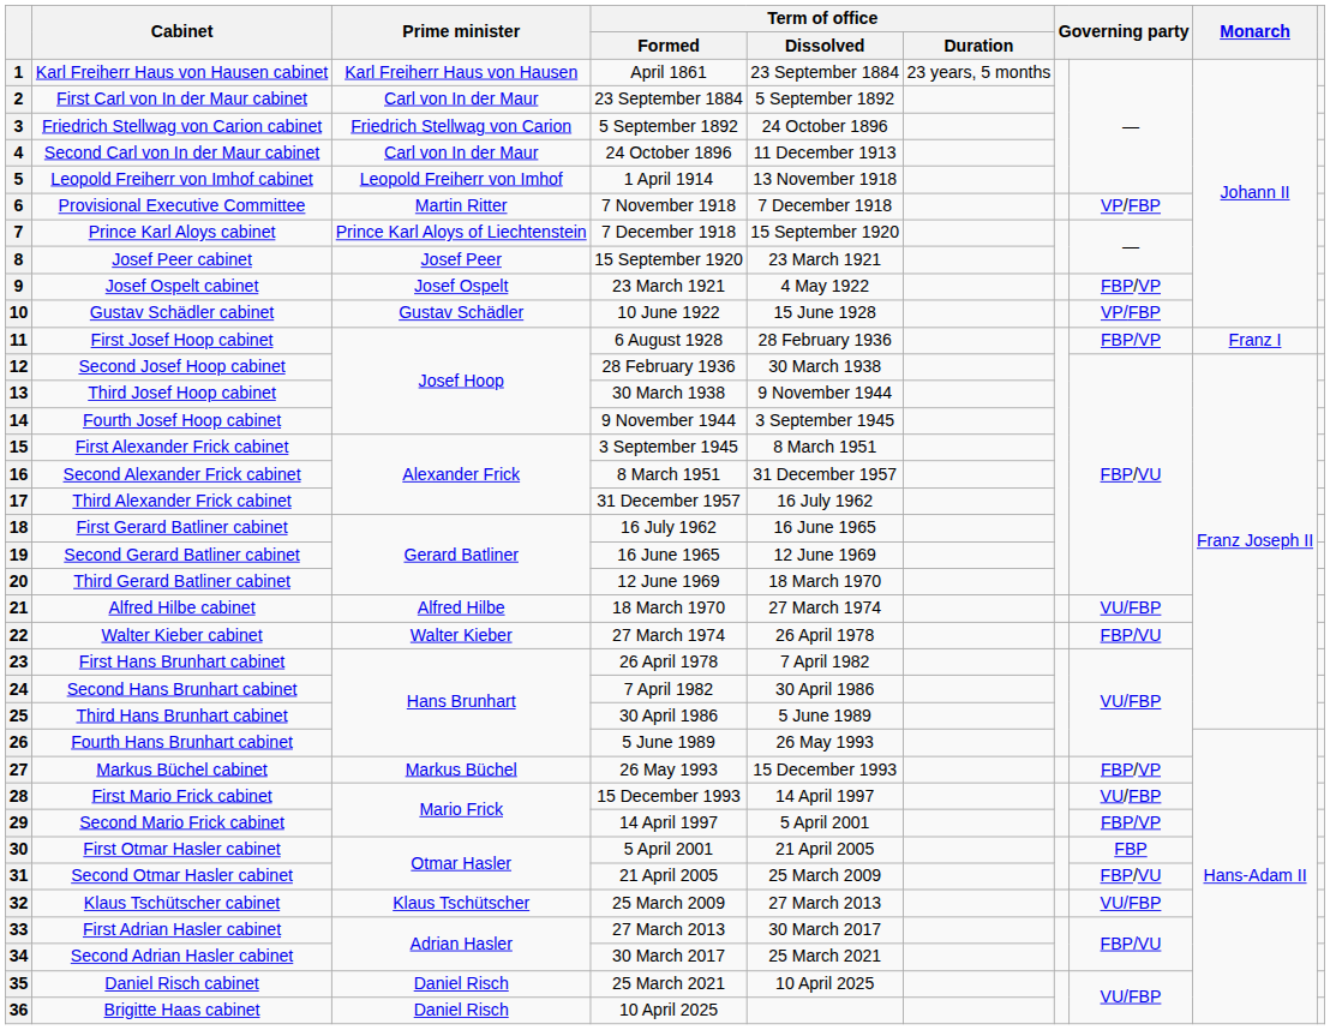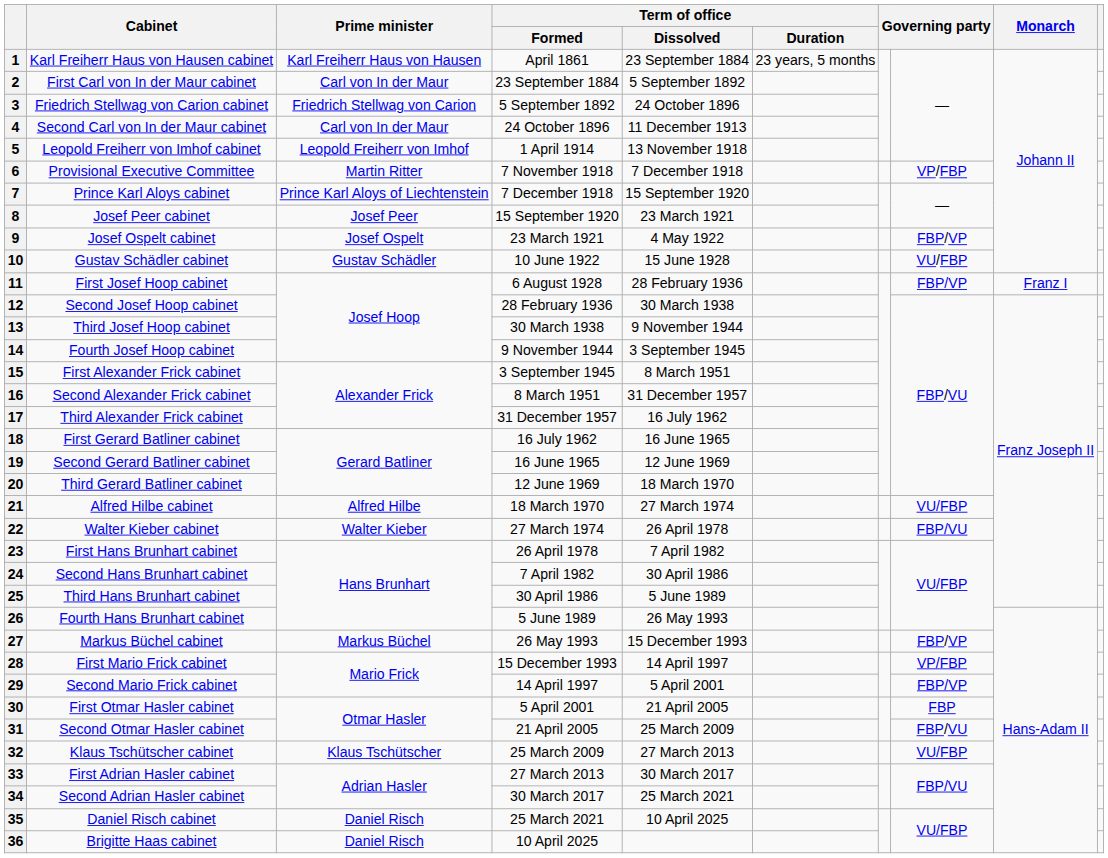10 | column 8: VP/FBP -> VU/FBP
28 | column 8: VU/FBP -> VP/FBP
